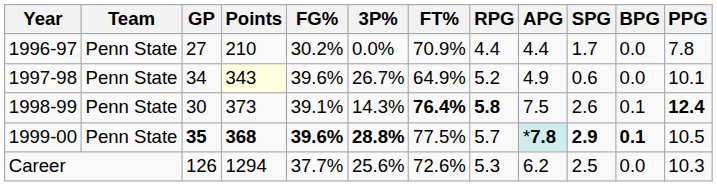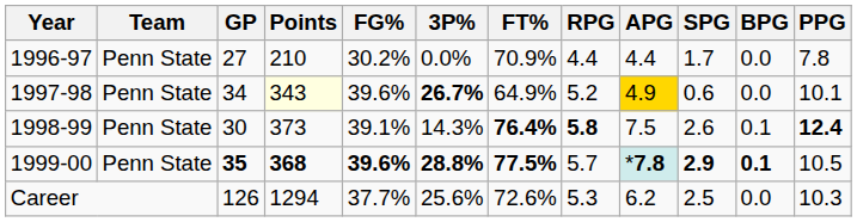1997-98 | 3P%: normal -> bold
1997-98 | APG: no background -> gold background
1999-00 | FT%: normal -> bold
